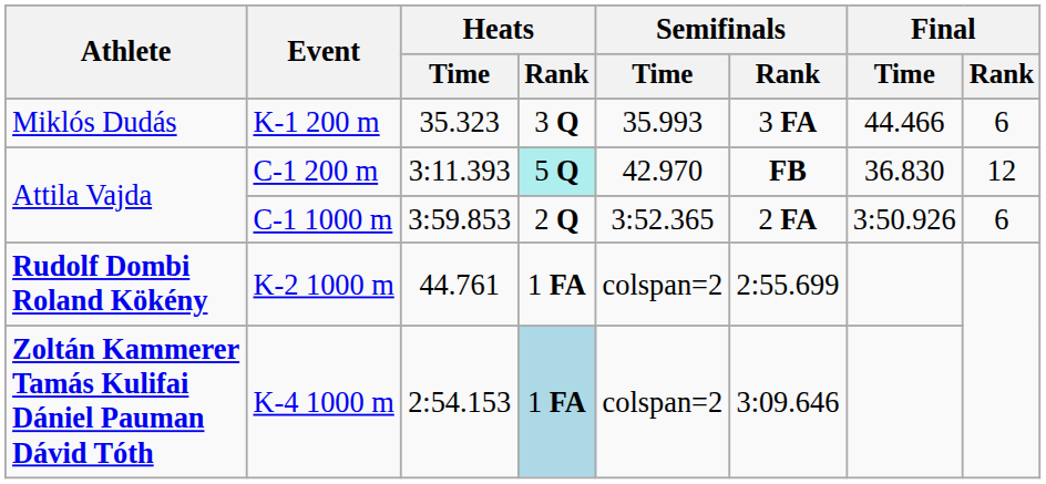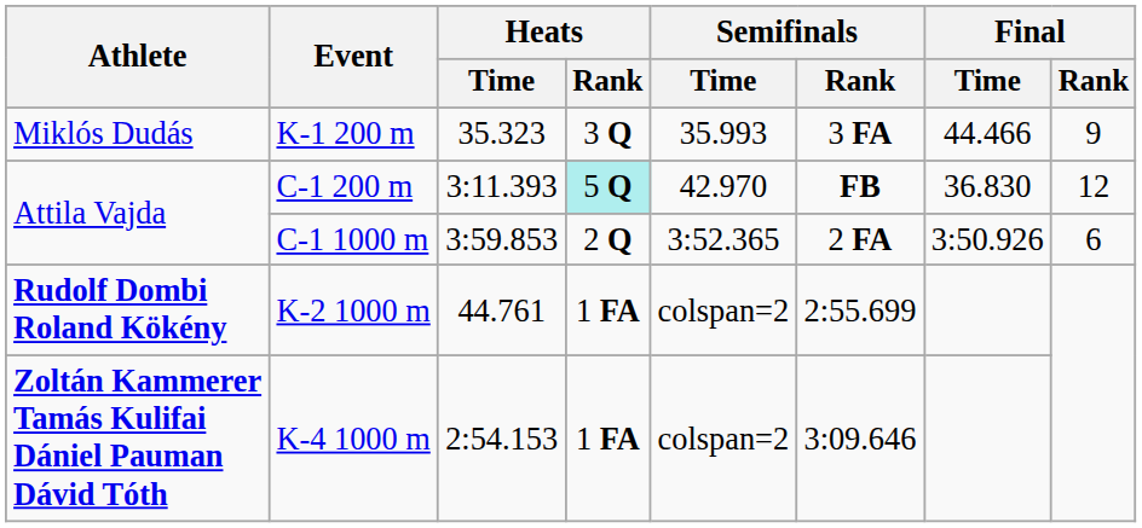K-1 200 m | Final / Rank: 6 -> 9
K-4 1000 m | Heats / Rank: lightblue background -> no background
